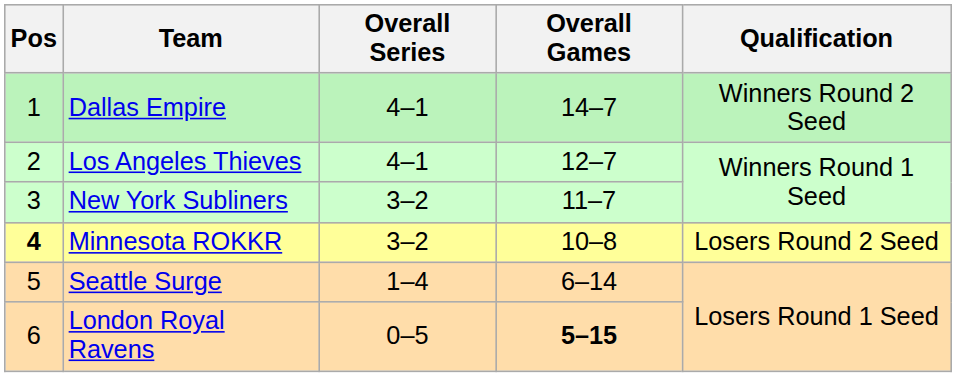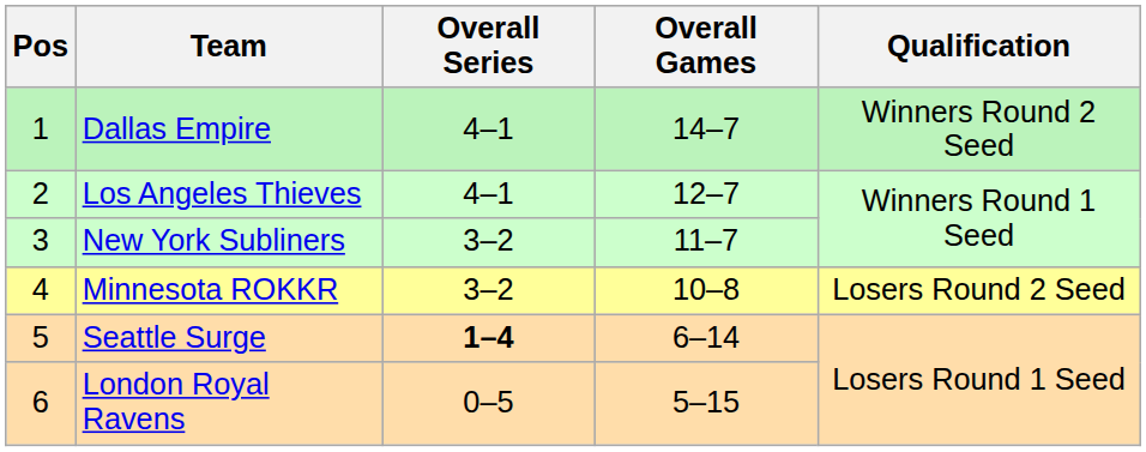Minnesota ROKKR | Pos: bold -> normal
Seattle Surge | Overall Series: normal -> bold
London Royal Ravens | Overall Games: bold -> normal
